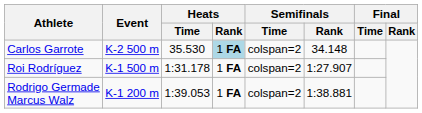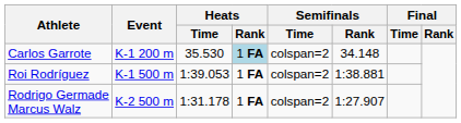Carlos Garrote | Event: K-2 500 m -> K-1 200 m
Roi Rodríguez | Heats / Time: 1:31.178 -> 1:39.053
Roi Rodríguez | Semifinals / Rank: 1:27.907 -> 1:38.881
Rodrigo Germade Marcus Walz | Event: K-1 200 m -> K-2 500 m
Rodrigo Germade Marcus Walz | Heats / Time: 1:39.053 -> 1:31.178
Rodrigo Germade Marcus Walz | Semifinals / Rank: 1:38.881 -> 1:27.907
